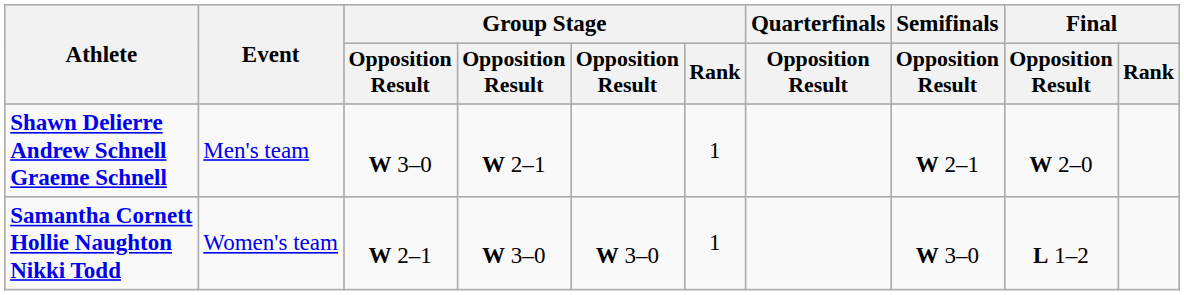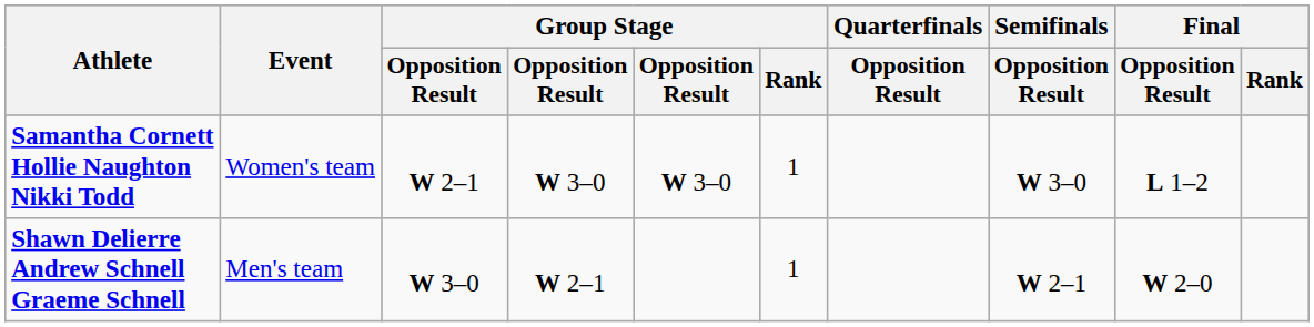rows swapped: Shawn Delierre Andrew Schnell Graeme Schnell <-> Samantha Cornett Hollie Naughton Nikki Todd
